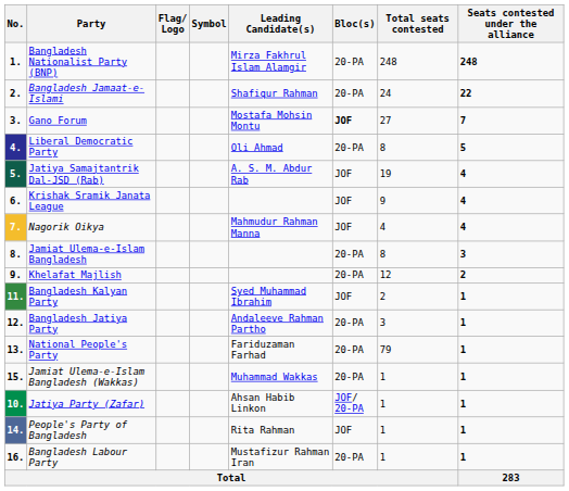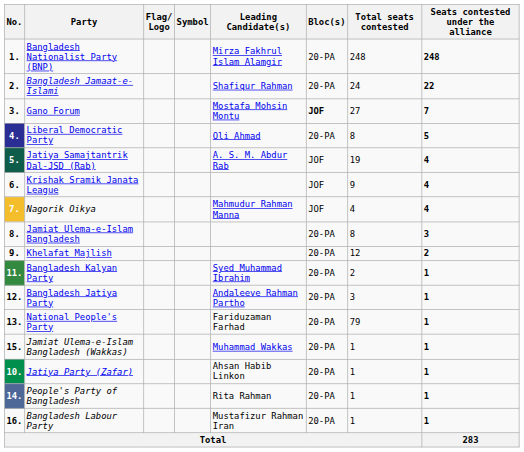Bangladesh Kalyan Party | Bloc(s): JOF -> 20-PA
Jatiya Party (Zafar) | Bloc(s): JOF/ 20-PA -> 20-PA
People's Party of Bangladesh | Bloc(s): JOF -> 20-PA
